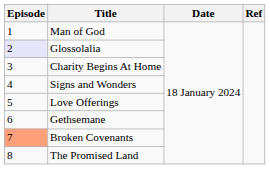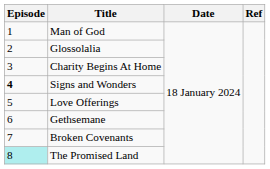Glossolalia | Episode: lavender background -> no background
Signs and Wonders | Episode: normal -> bold
Broken Covenants | Episode: lightsalmon background -> no background
The Promised Land | Episode: no background -> paleturquoise background
